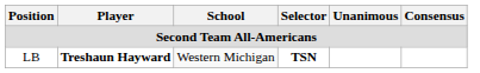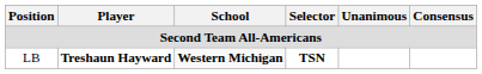LB | School: normal -> bold
